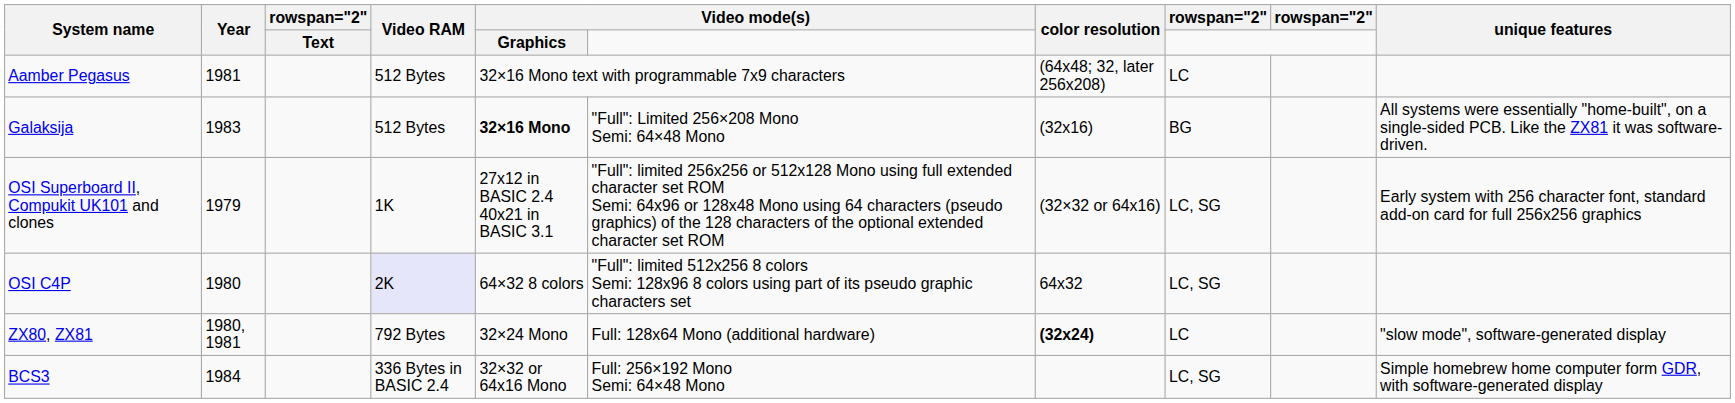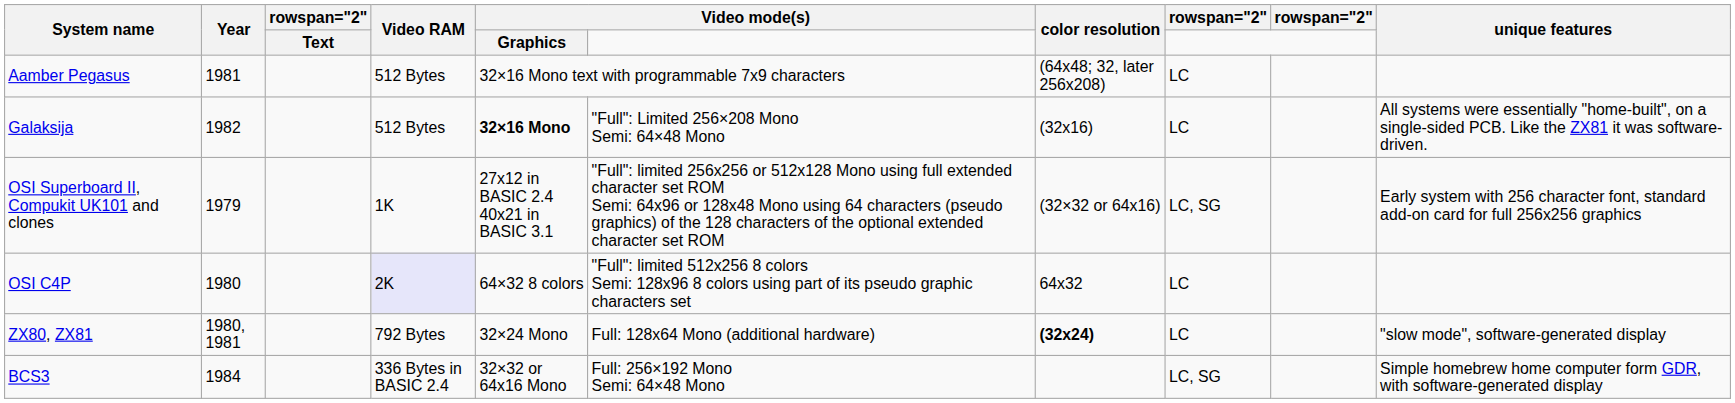Galaksija | Year: 1983 -> 1982
Galaksija | column 8: BG -> LC
OSI C4P | column 8: LC, SG -> LC
